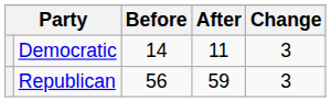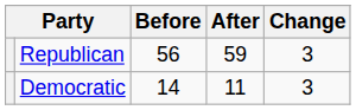rows swapped: Republican <-> Democratic
